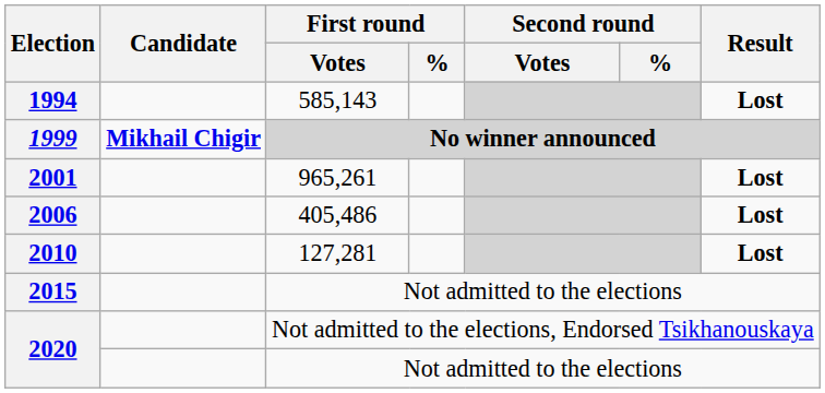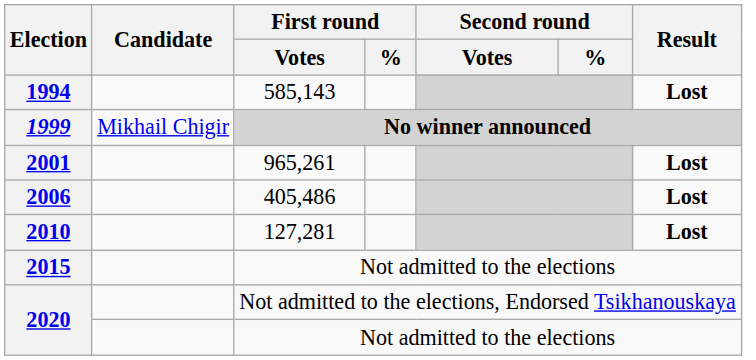1999 | Candidate: bold -> normal
